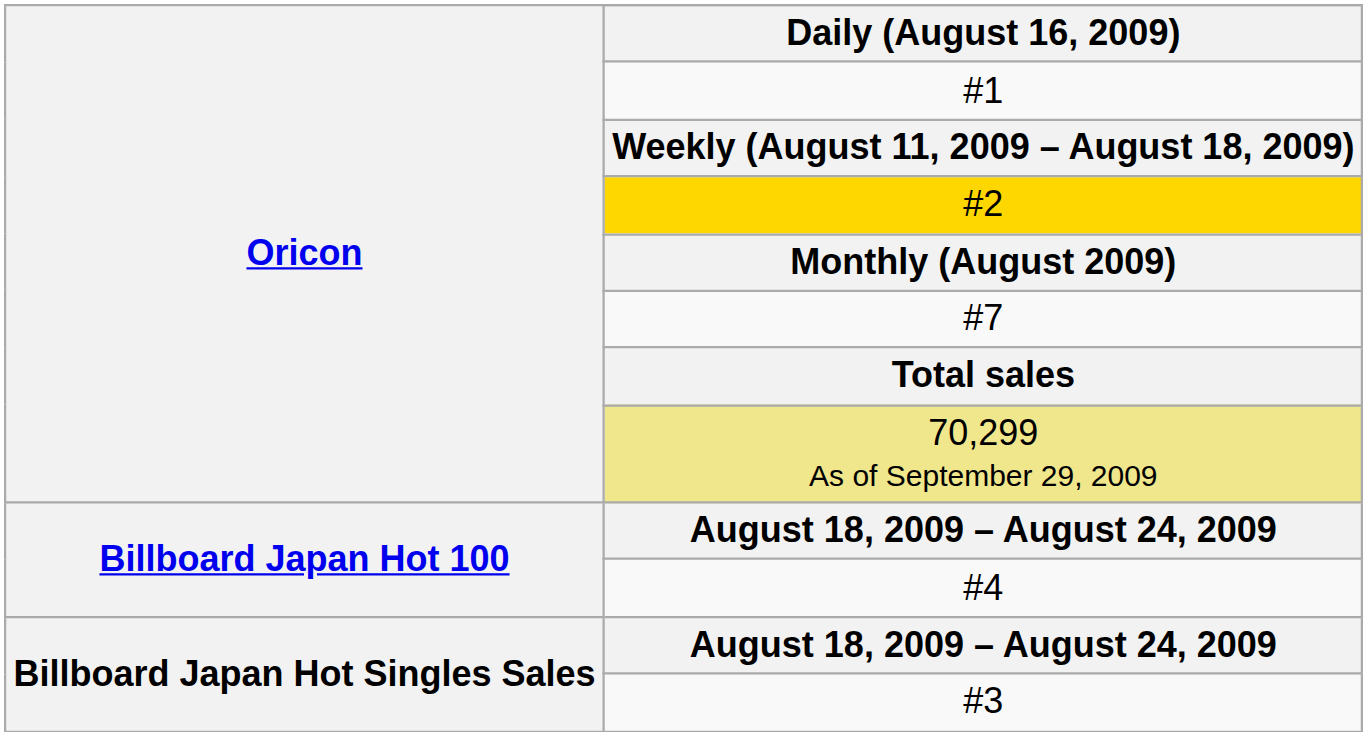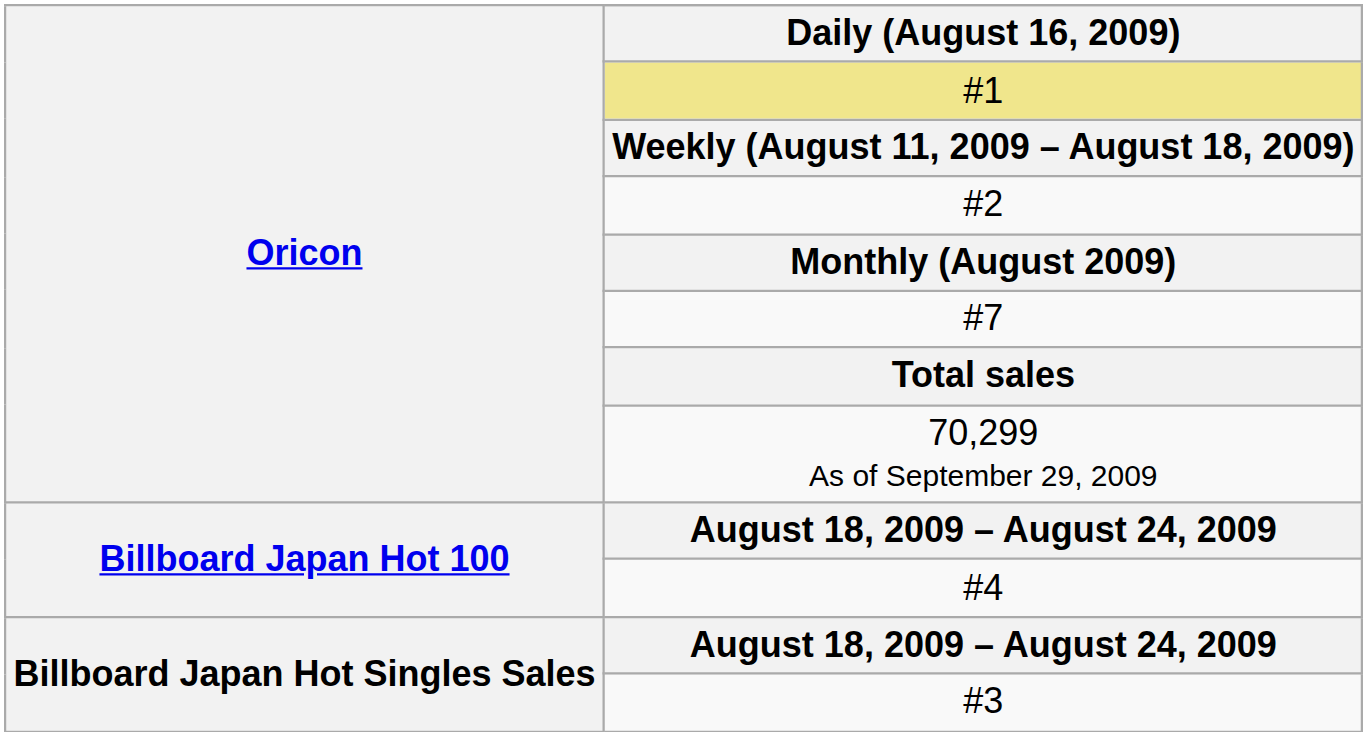#1 | Daily (August 16, 2009): no background -> khaki background
#2 | Daily (August 16, 2009): gold background -> no background
70,299 As of September 29, 2009 | Daily (August 16, 2009): khaki background -> no background
